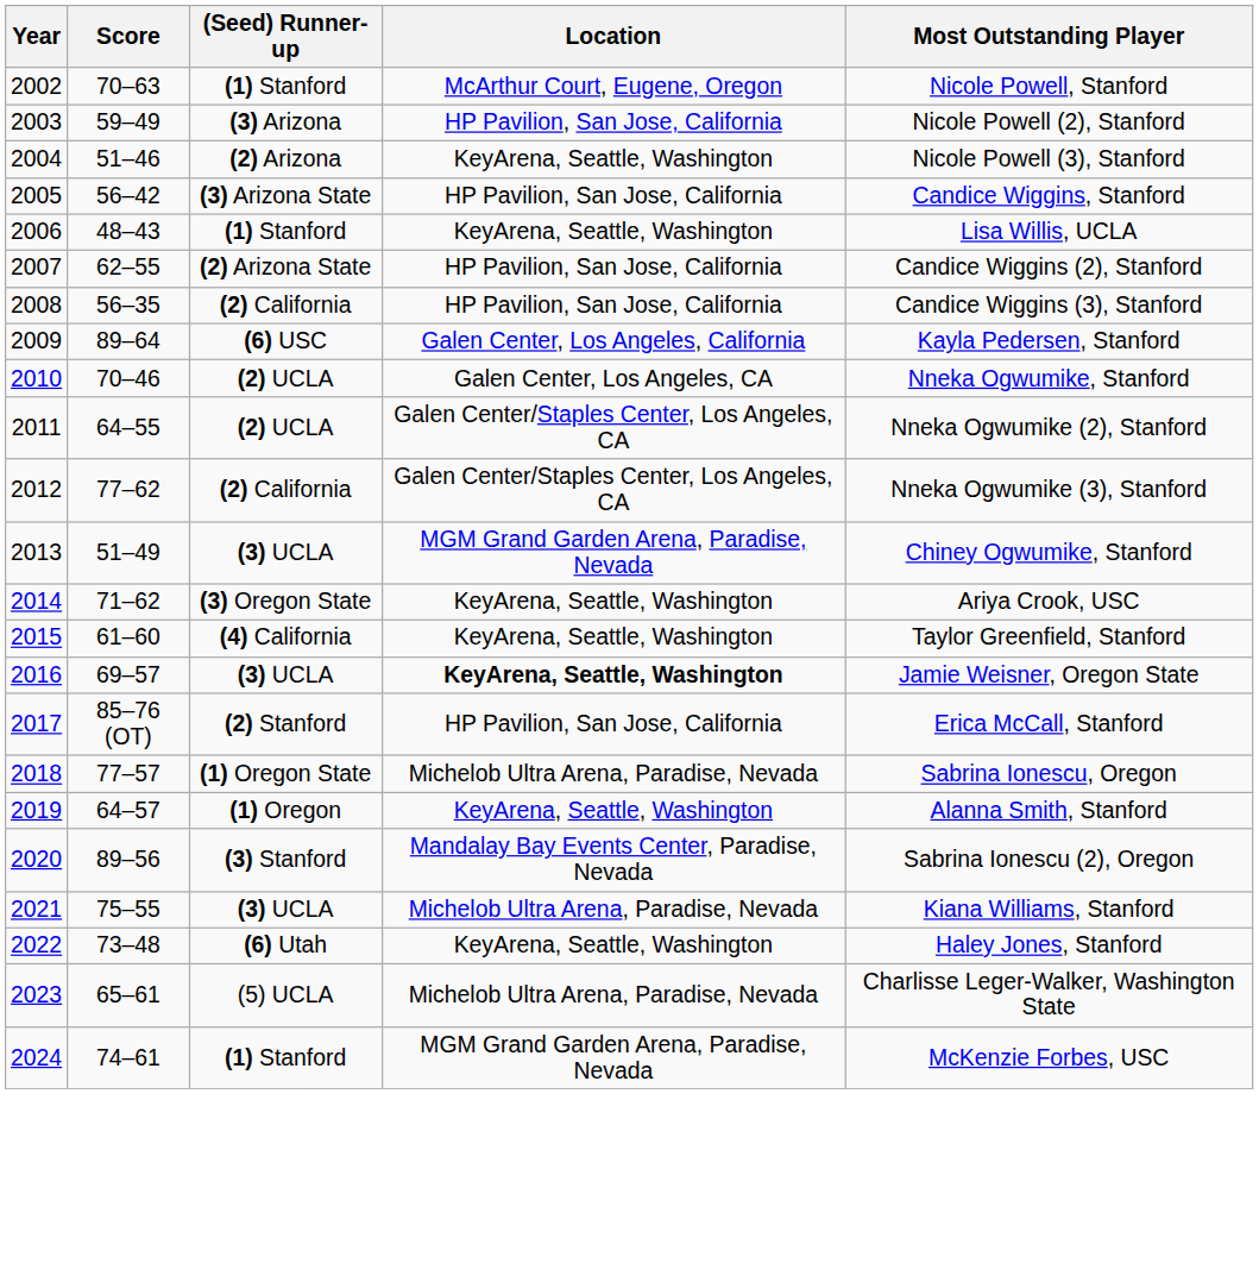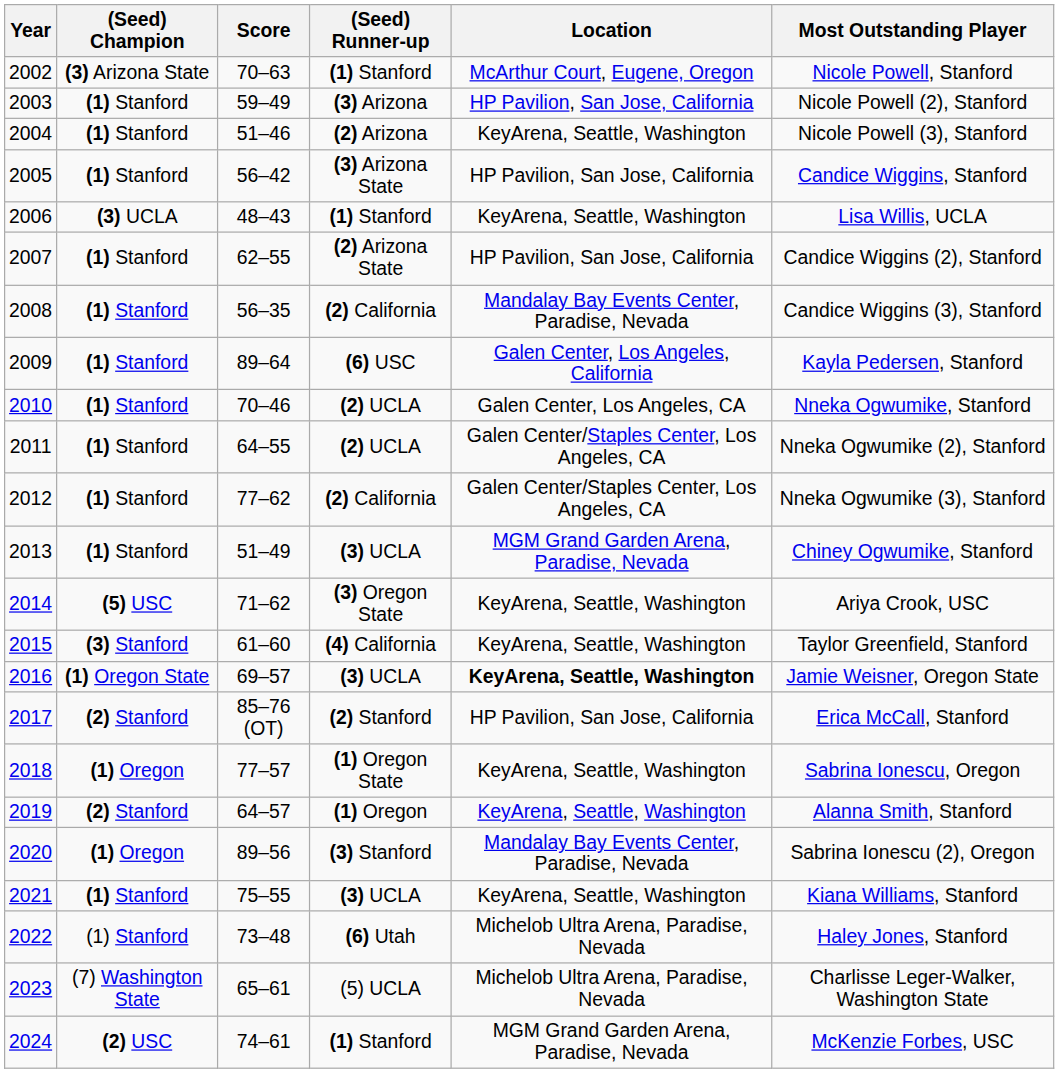+ column: (Seed) Champion | (3) Arizona State | (1) Stanford | (1) Stanford | (1) Stanford | (3) UCLA | (1) Stanford | (1) Stanford | (1) Stanford | (1) Stanford | (1) Stanford | (1) Stanford | (1) Stanford | (5) USC | (3) Stanford | (1) Oregon State | (2) Stanford | (1) Oregon | (2) Stanford | (1) Oregon | (1) Stanford | (1) Stanford | (7) Washington State | (2) USC
2008 | Location: HP Pavilion, San Jose, California -> Mandalay Bay Events Center, Paradise, Nevada
2018 | Location: Michelob Ultra Arena, Paradise, Nevada -> KeyArena, Seattle, Washington
2021 | Location: Michelob Ultra Arena, Paradise, Nevada -> KeyArena, Seattle, Washington
2022 | Location: KeyArena, Seattle, Washington -> Michelob Ultra Arena, Paradise, Nevada
